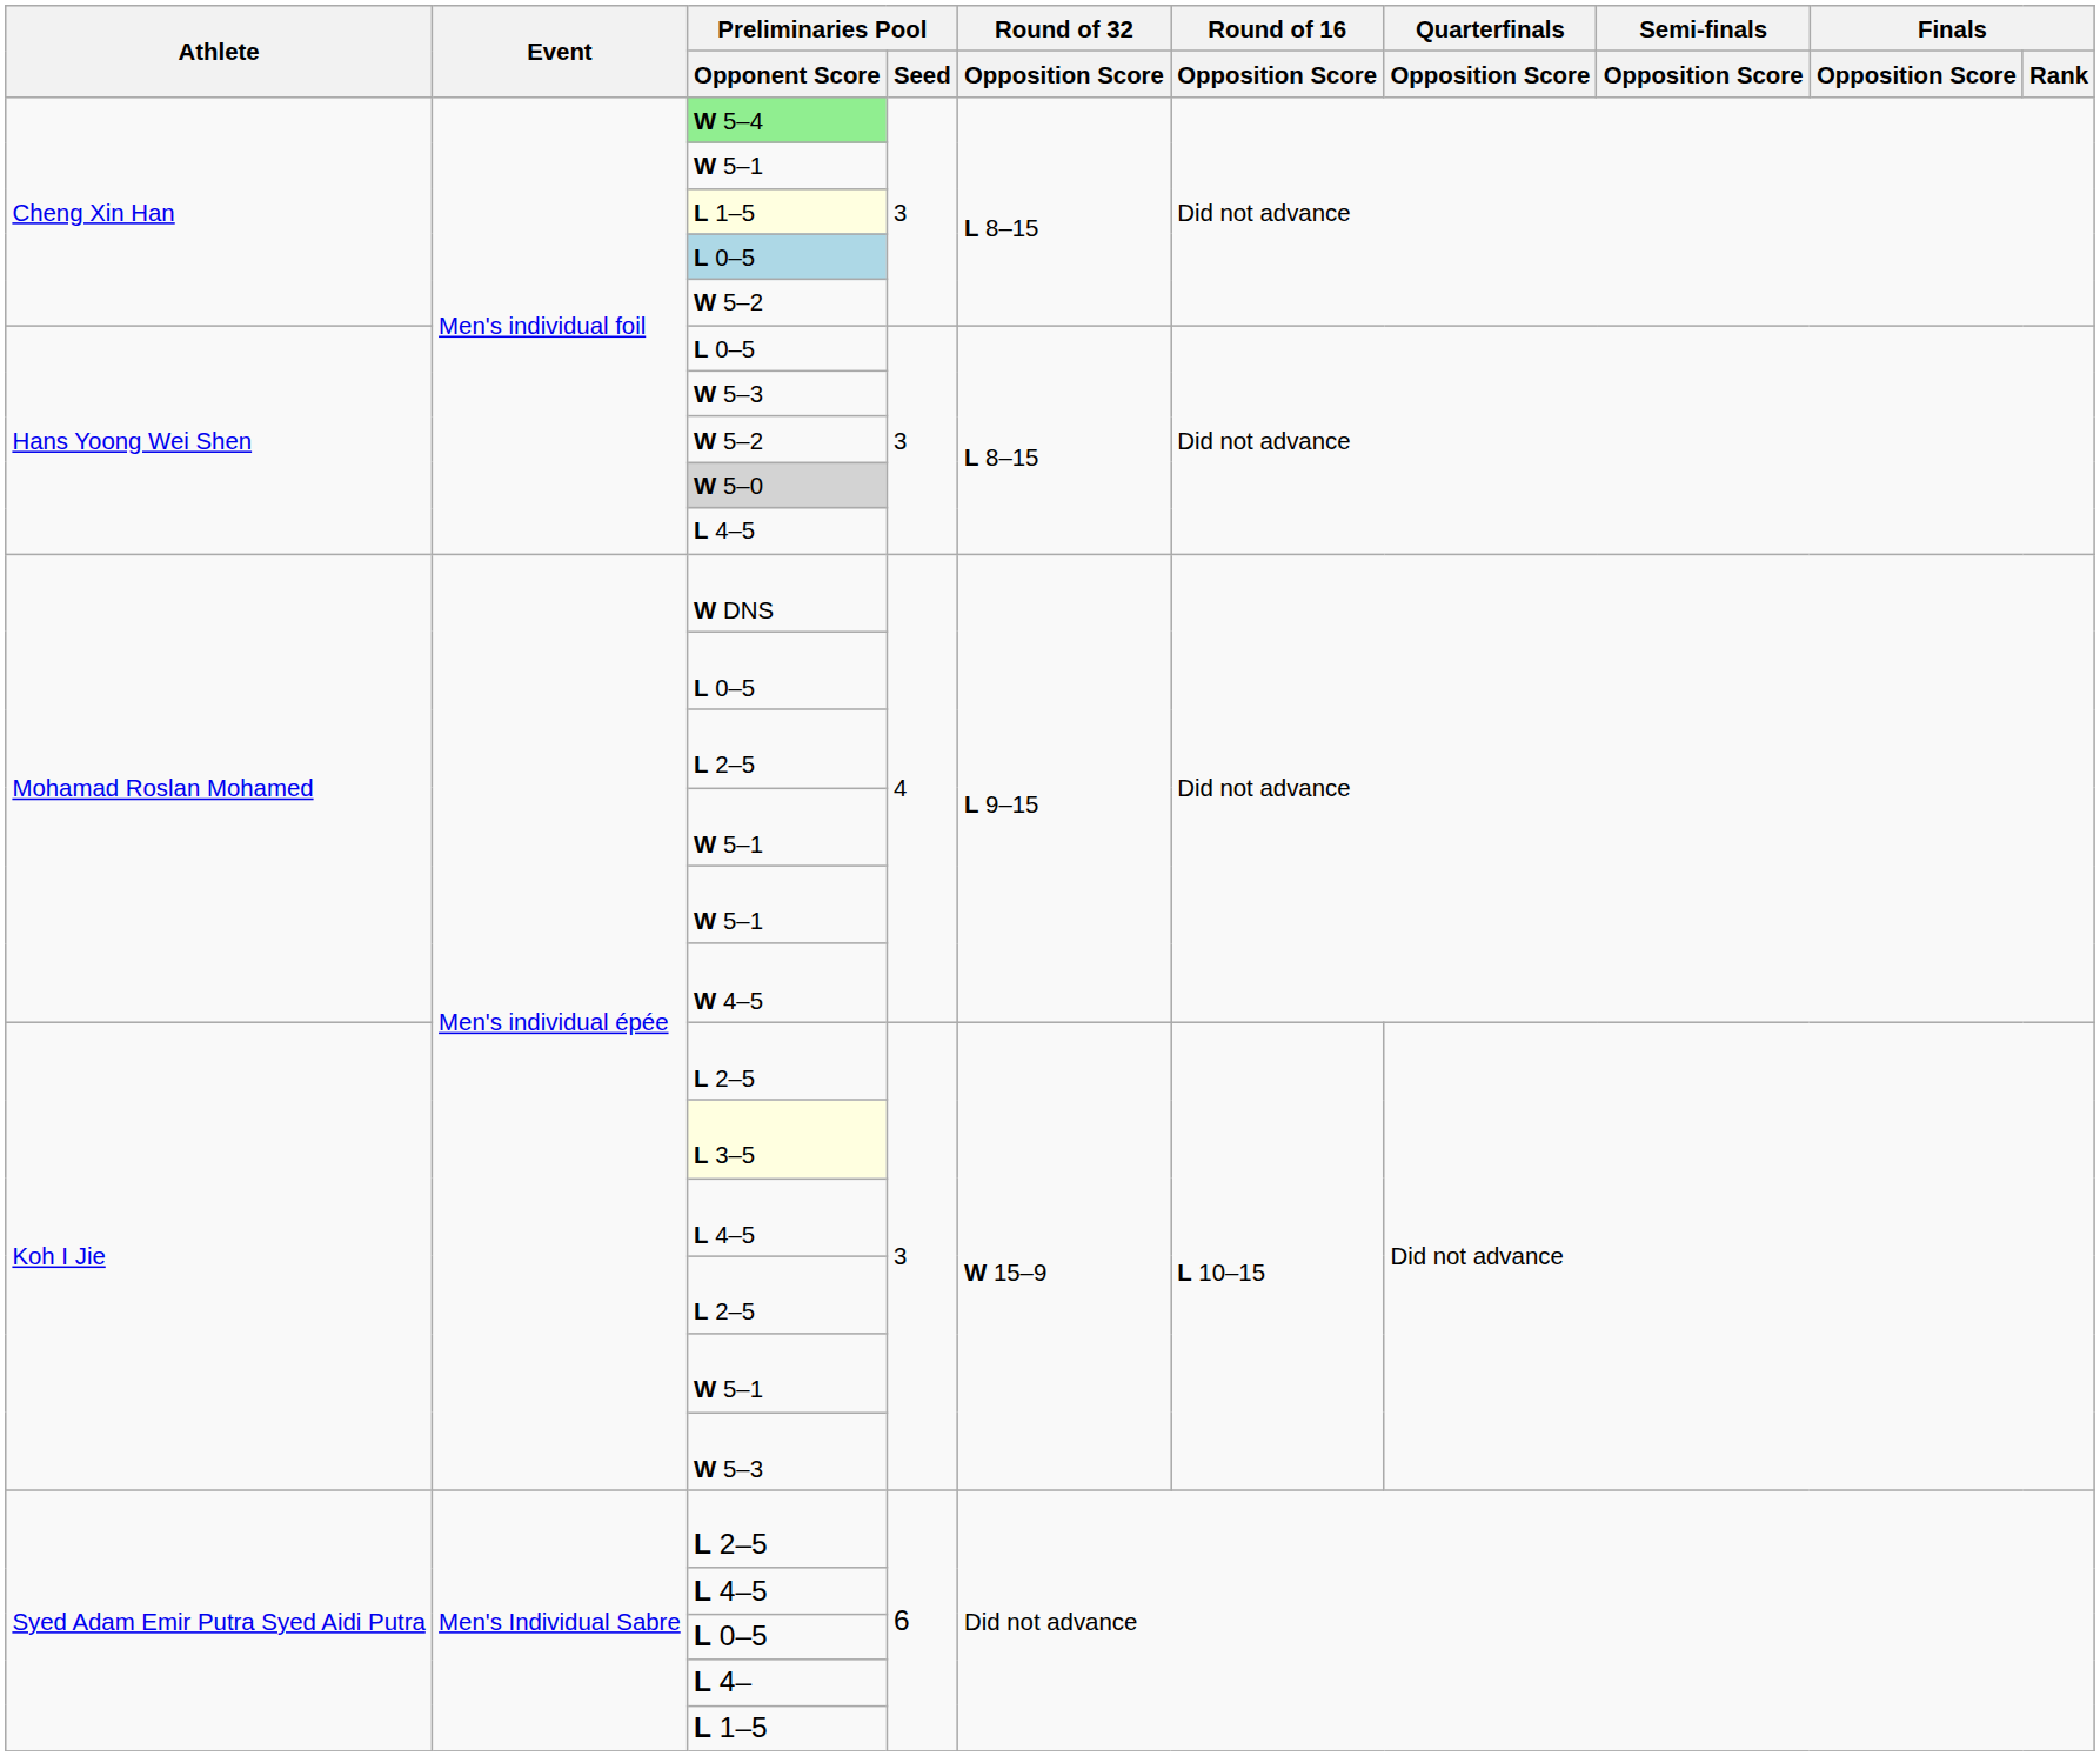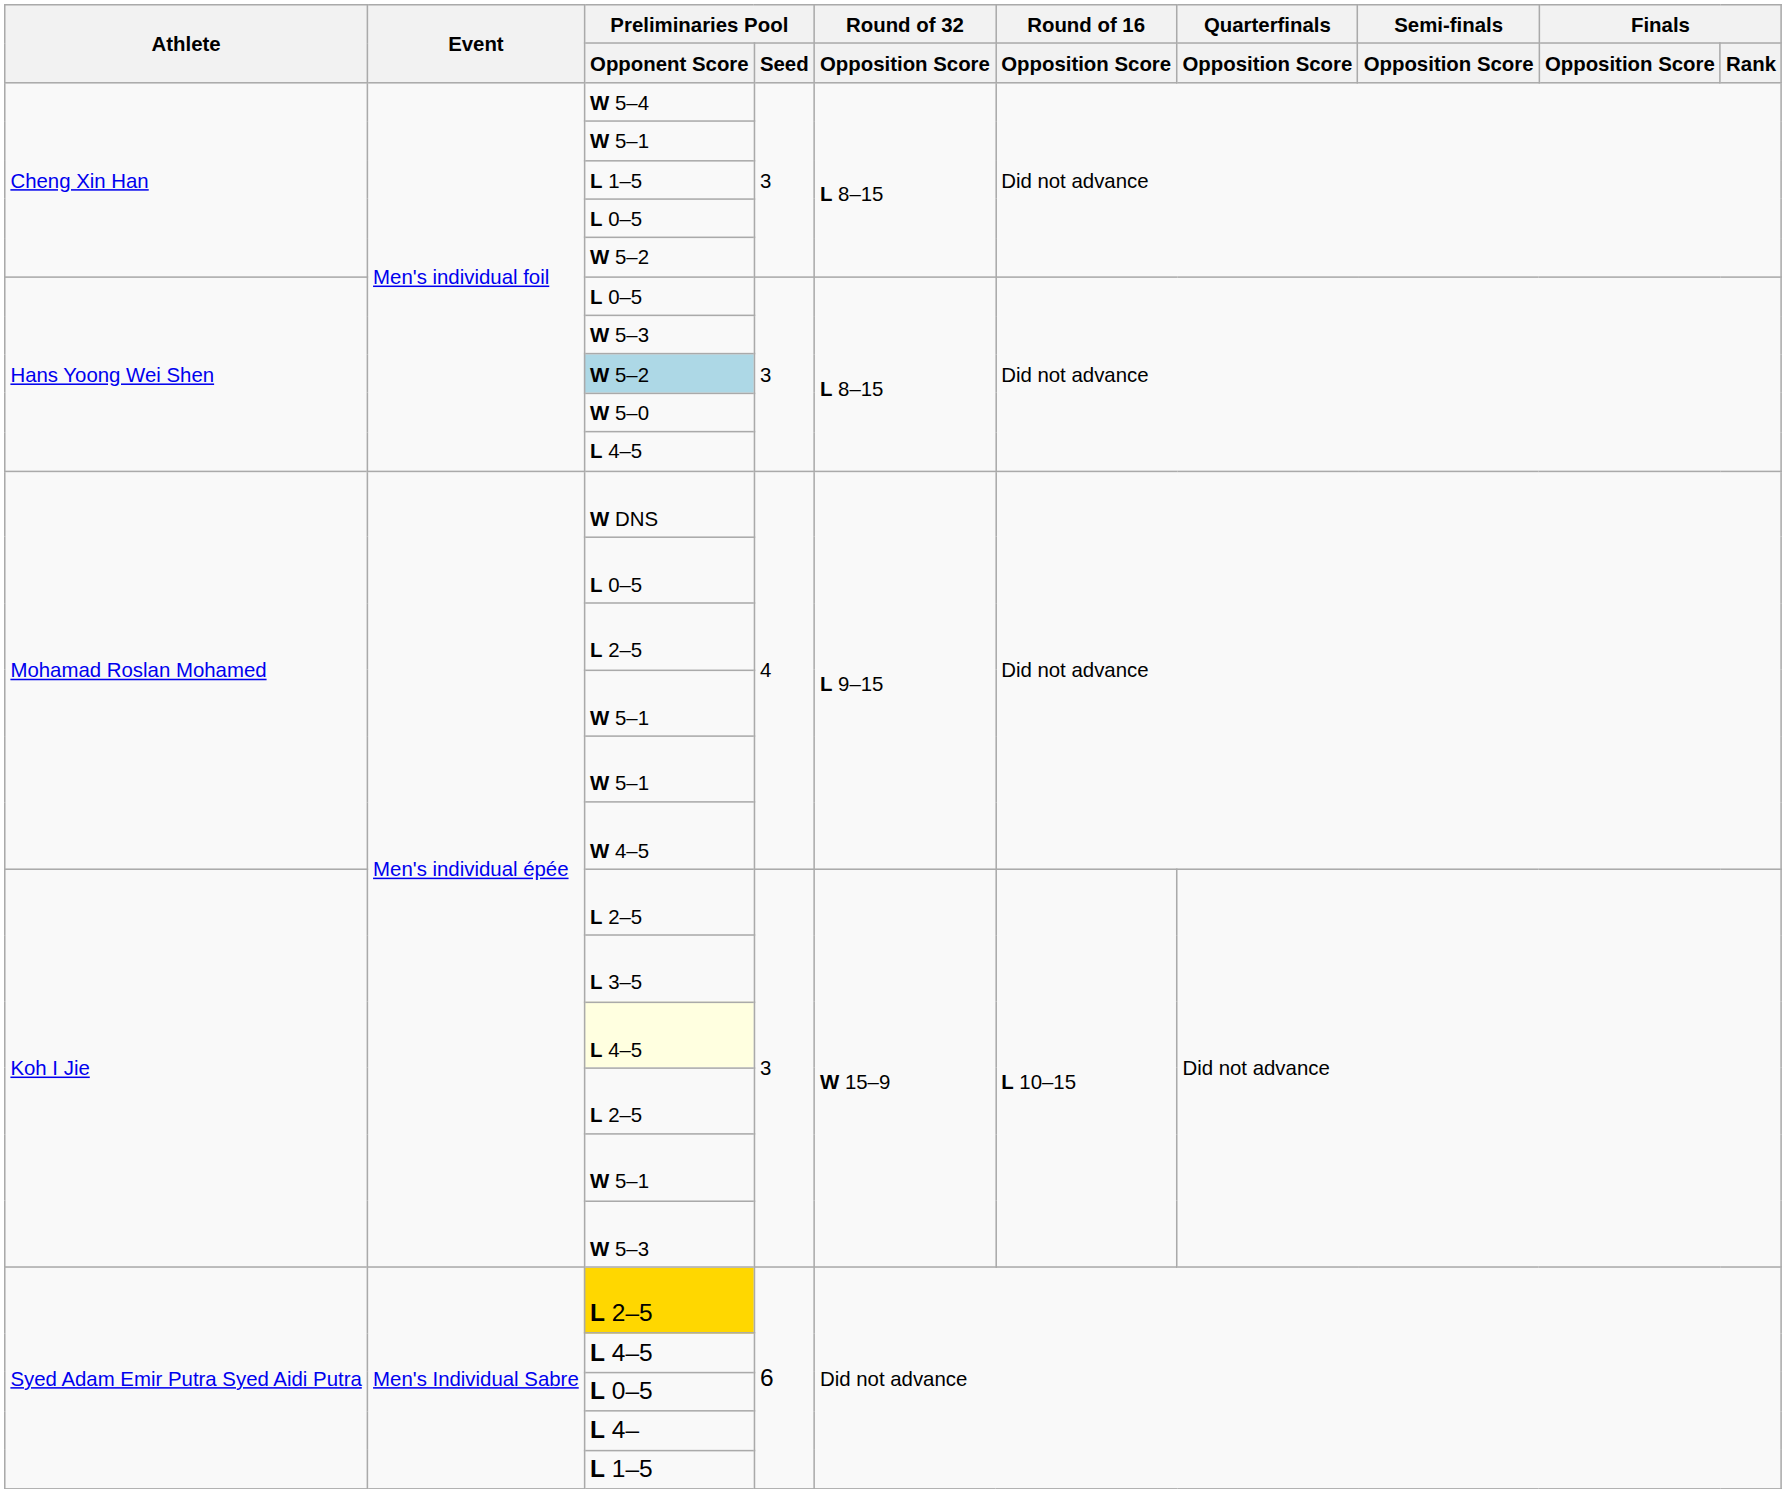W 5–4 | Preliminaries Pool / Opponent Score: lightgreen background -> no background
Cheng Xin Han / L 1–5 | Preliminaries Pool / Opponent Score: lightyellow background -> no background
Cheng Xin Han / L 0–5 | Preliminaries Pool / Opponent Score: lightblue background -> no background
Hans Yoong Wei Shen / W 5–2 | Preliminaries Pool / Opponent Score: no background -> lightblue background
W 5–0 | Preliminaries Pool / Opponent Score: lightgrey background -> no background
L 3–5 | Preliminaries Pool / Opponent Score: lightyellow background -> no background
Koh I Jie / L 4–5 | Preliminaries Pool / Opponent Score: no background -> lightyellow background
Syed Adam Emir Putra Syed Aidi Putra / L 2–5 | Preliminaries Pool / Opponent Score: no background -> gold background
